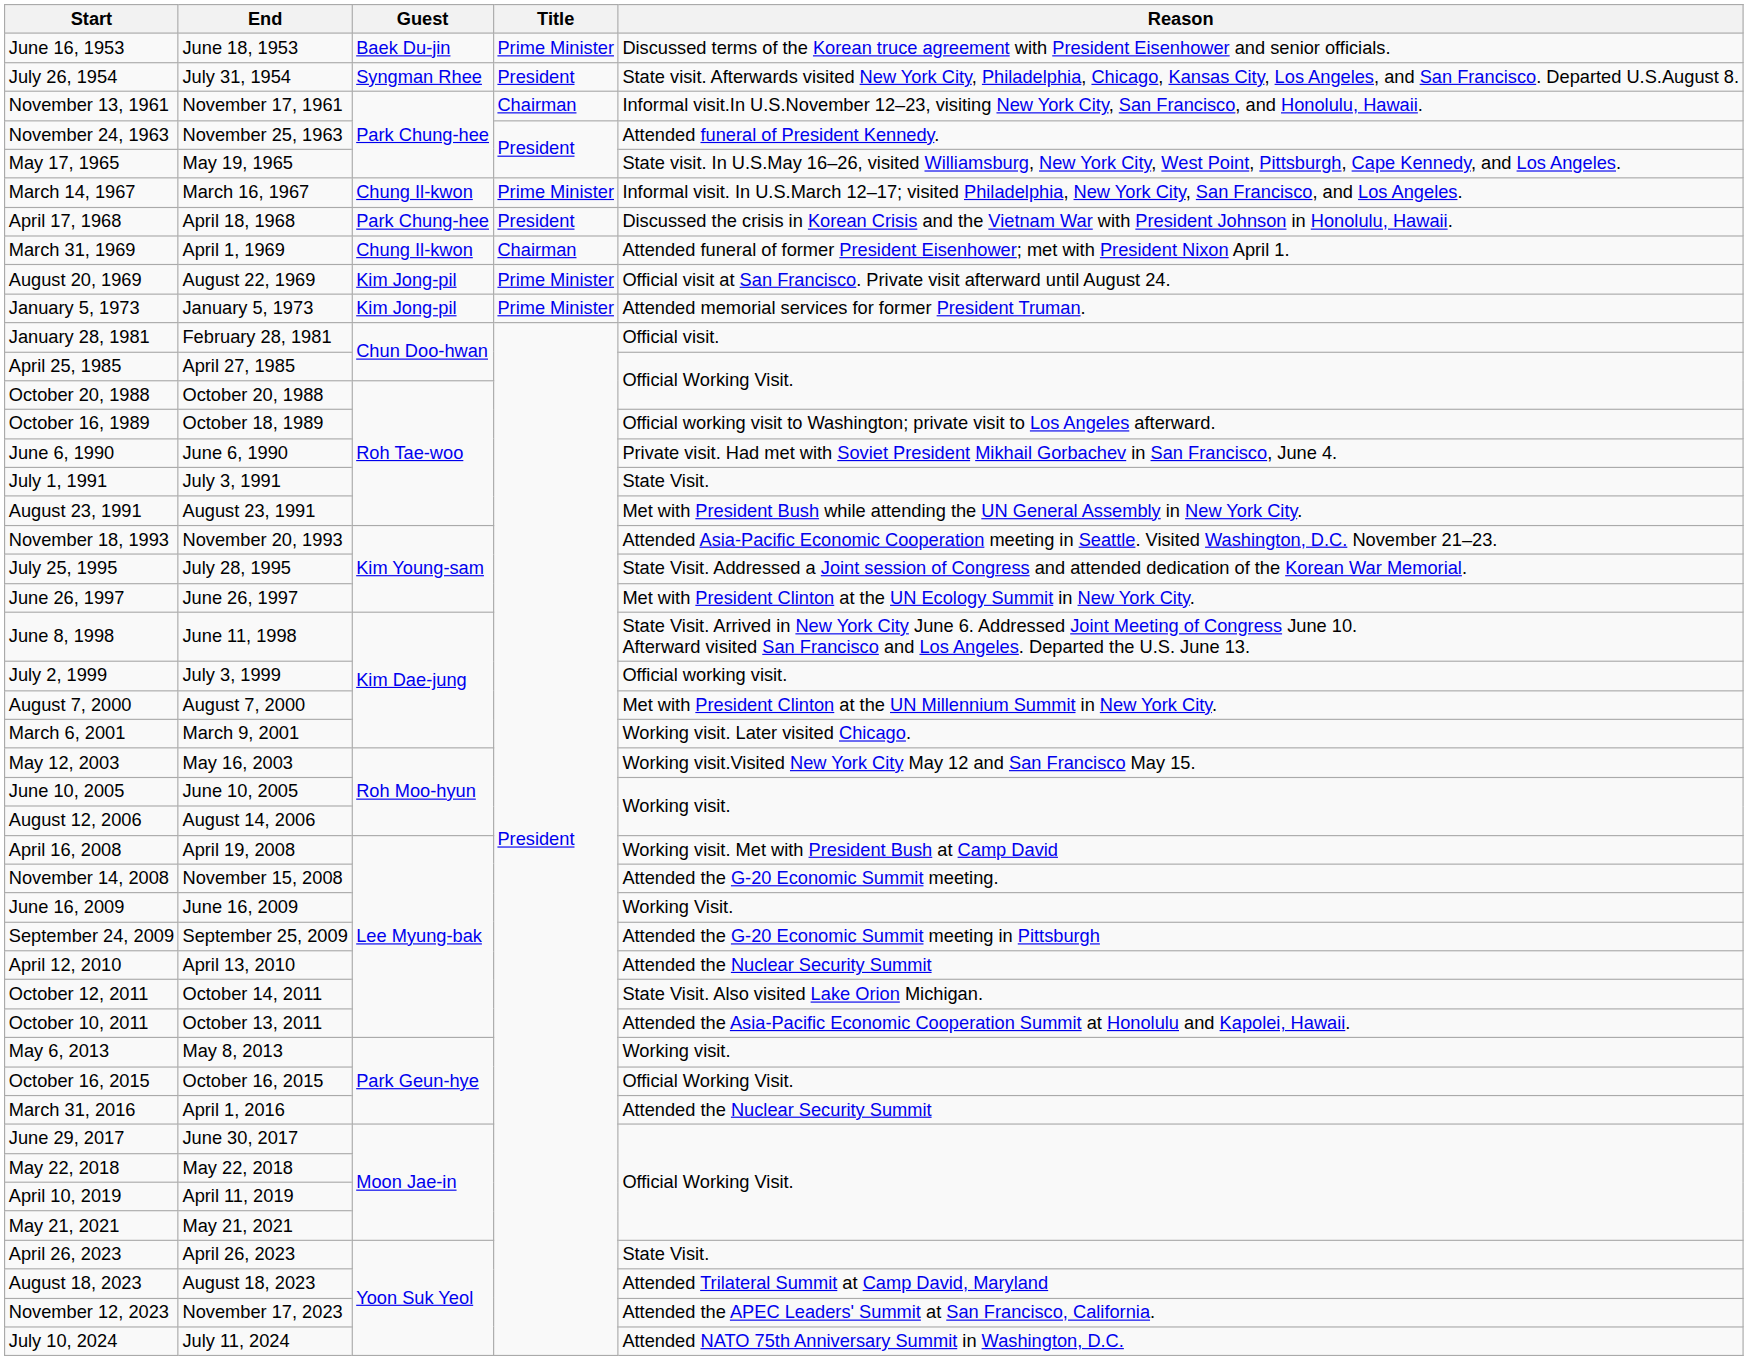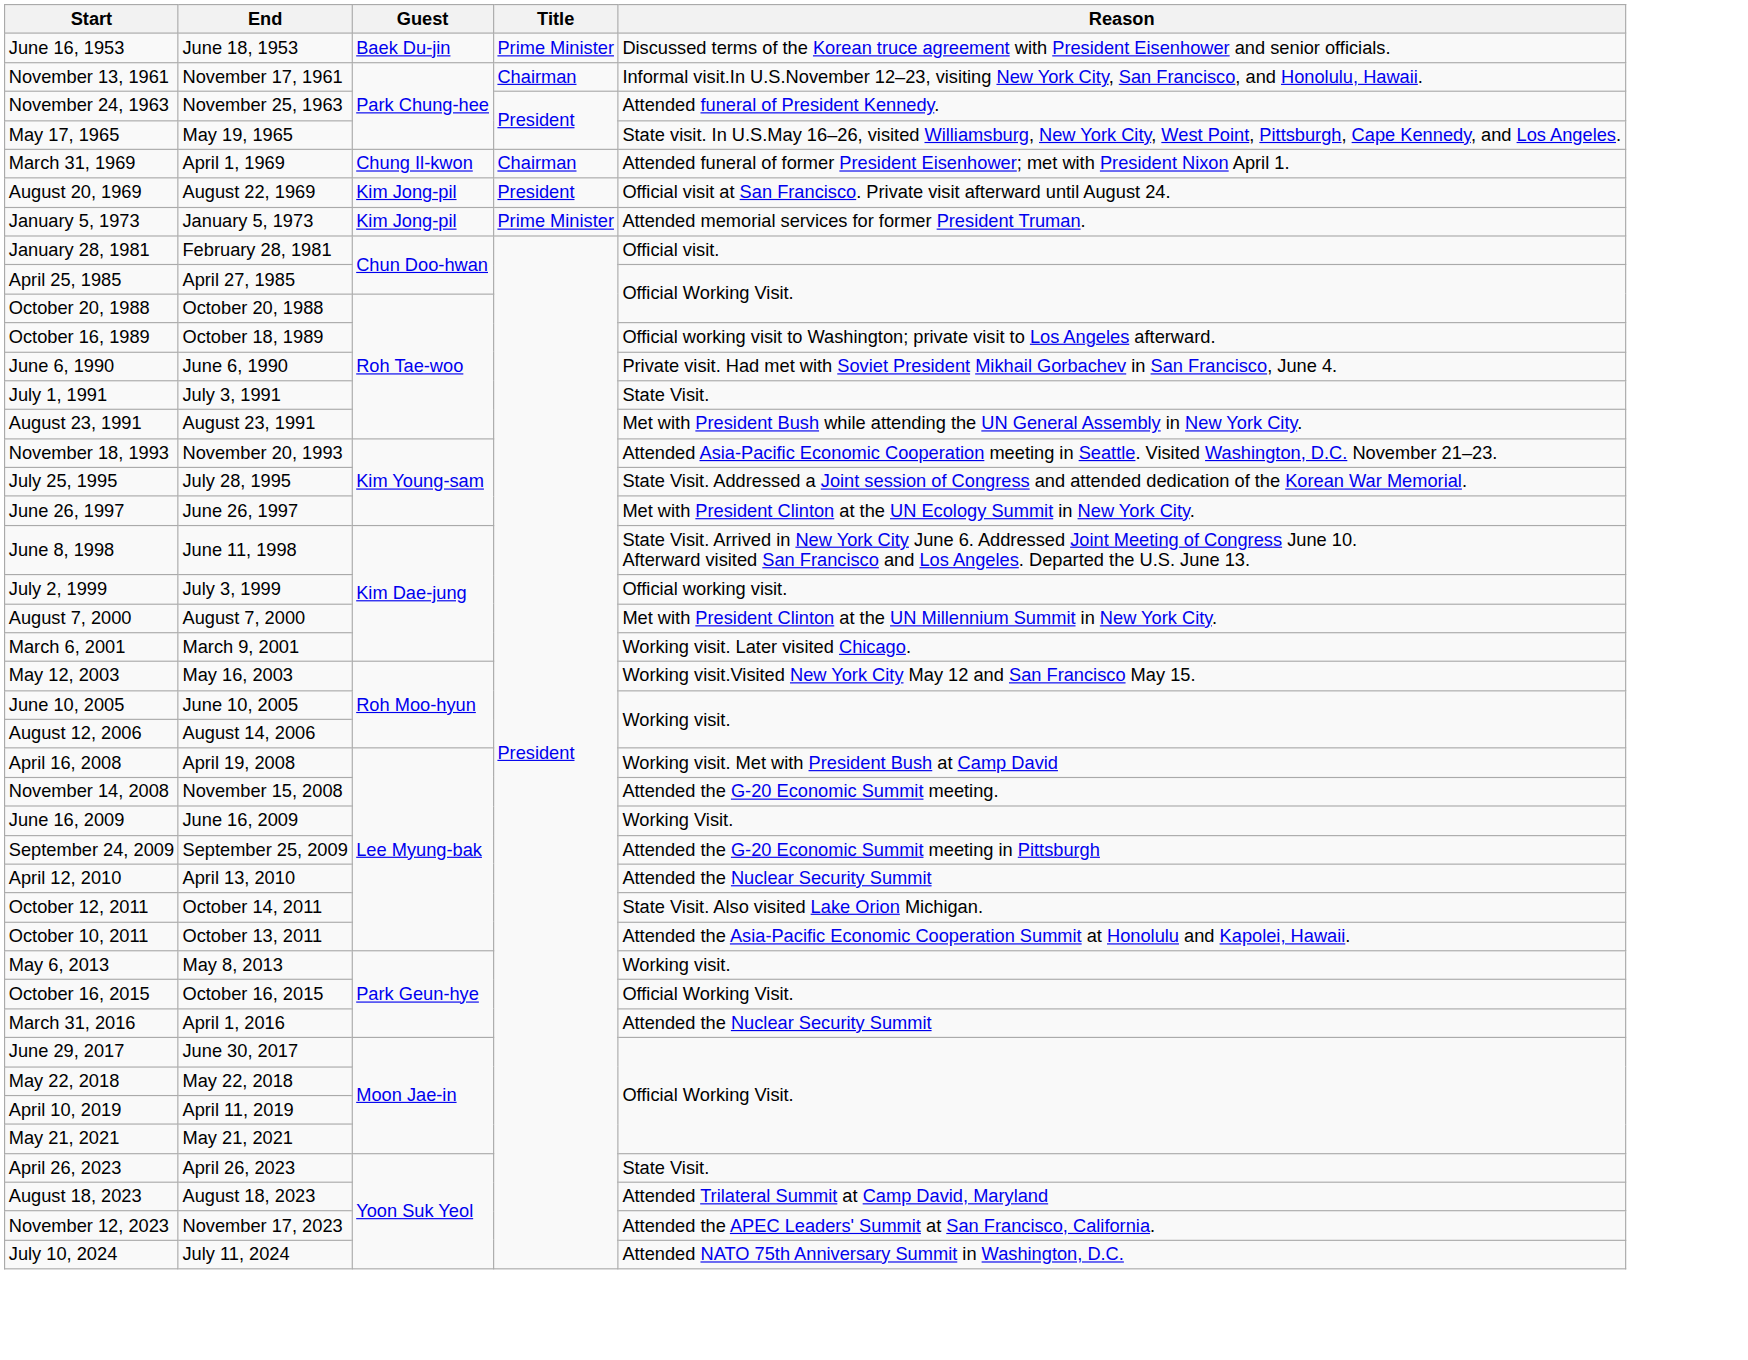- row: July 26, 1954 | July 31, 1954 | Syngman Rhee | President | State visit. Afterwards visited New York City, Philadelphia, Chicago, Kansas City, Los Angeles, and San Francisco. Departed U.S.August 8.
- row: March 14, 1967 | March 16, 1967 | Chung Il-kwon | Prime Minister | Informal visit. In U.S.March 12–17; visited Philadelphia, New York City, San Francisco, and Los Angeles.
- row: April 17, 1968 | April 18, 1968 | Park Chung-hee | President | Discussed the crisis in Korean Crisis and the Vietnam War with President Johnson in Honolulu, Hawaii.
August 20, 1969 | Title: Prime Minister -> President
